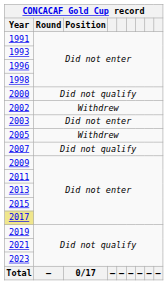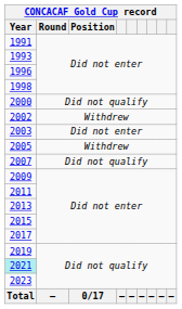2017 | Year: khaki background -> no background
2021 | Year: no background -> paleturquoise background
